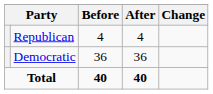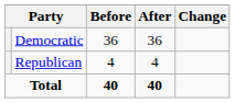rows swapped: Democratic <-> Republican
